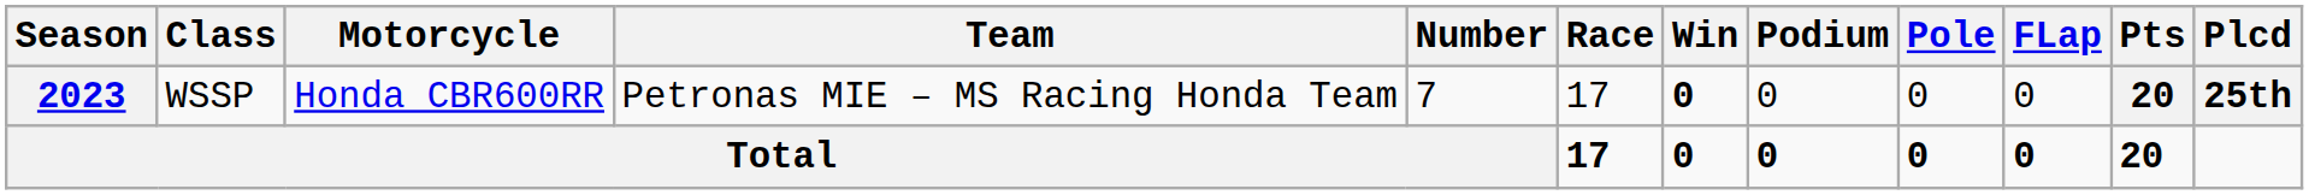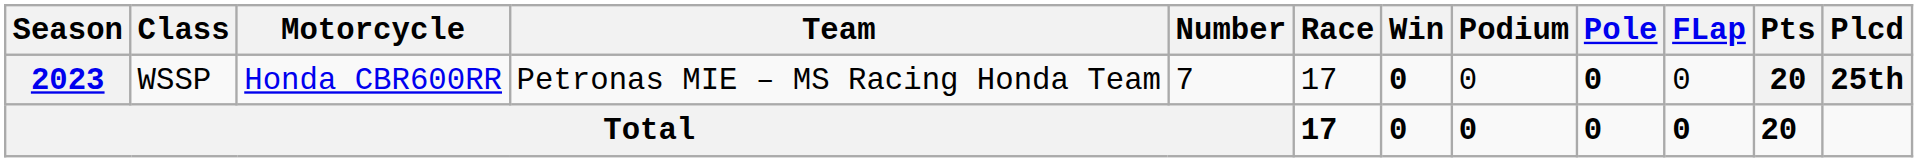2023 | Pole: normal -> bold
